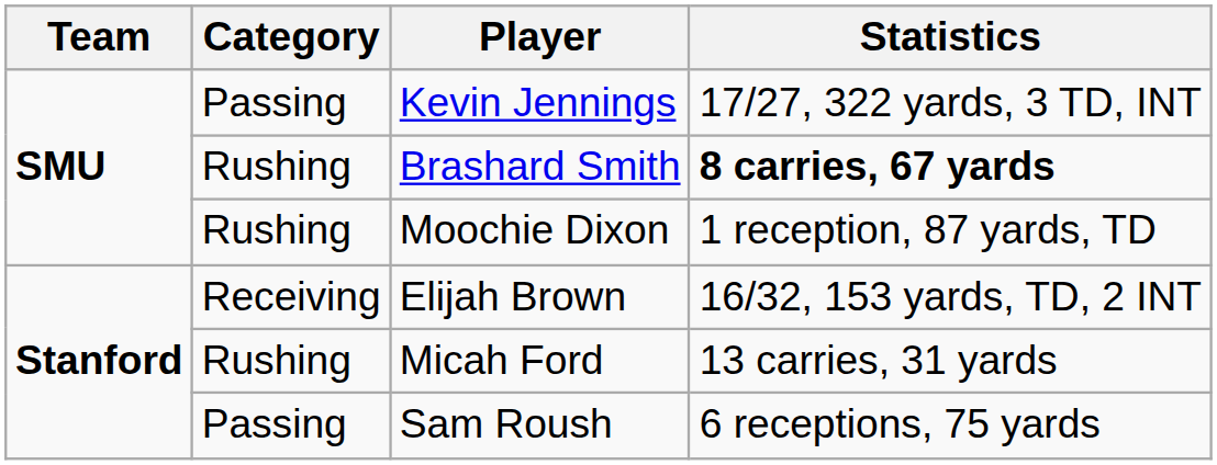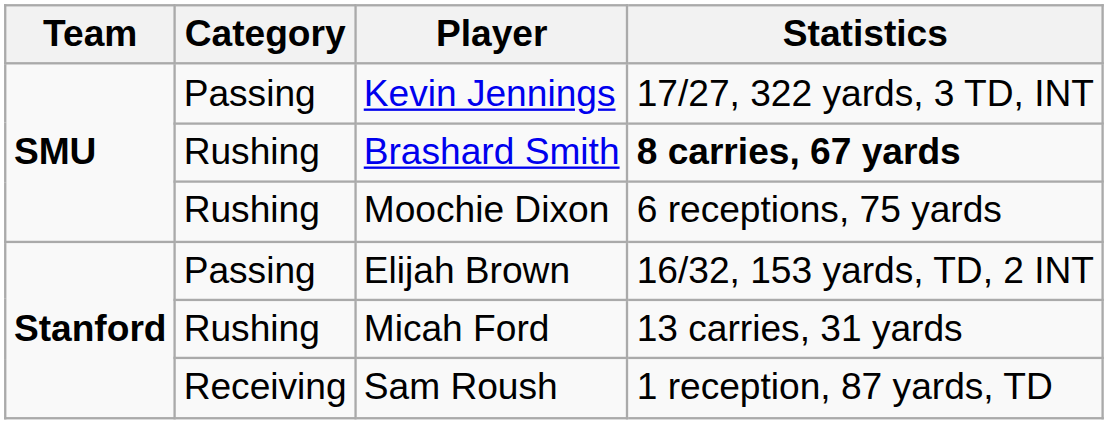Moochie Dixon | Statistics: 1 reception, 87 yards, TD -> 6 receptions, 75 yards
Elijah Brown | Category: Receiving -> Passing
Sam Roush | Category: Passing -> Receiving
Sam Roush | Statistics: 6 receptions, 75 yards -> 1 reception, 87 yards, TD
